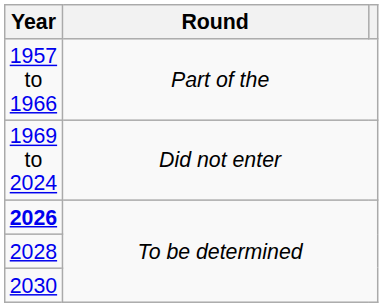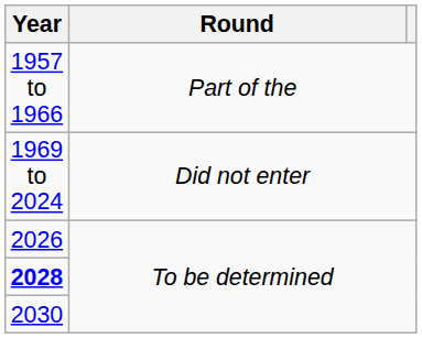2026 | Year: bold -> normal
2028 | Year: normal -> bold
